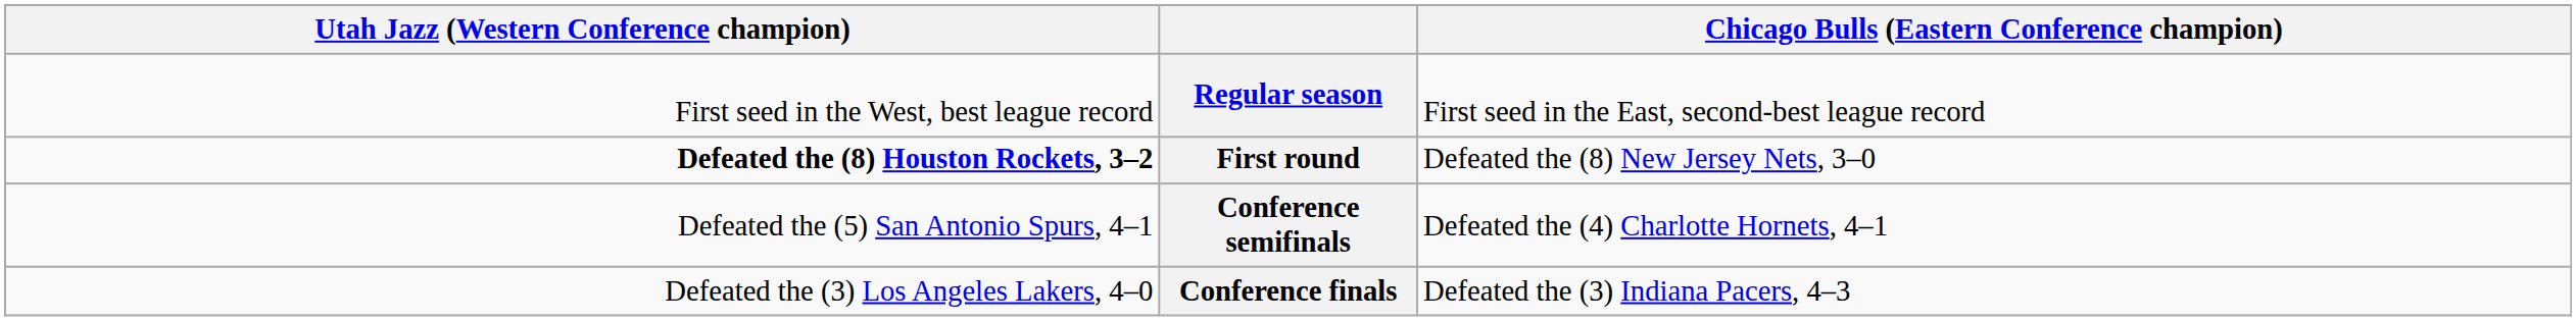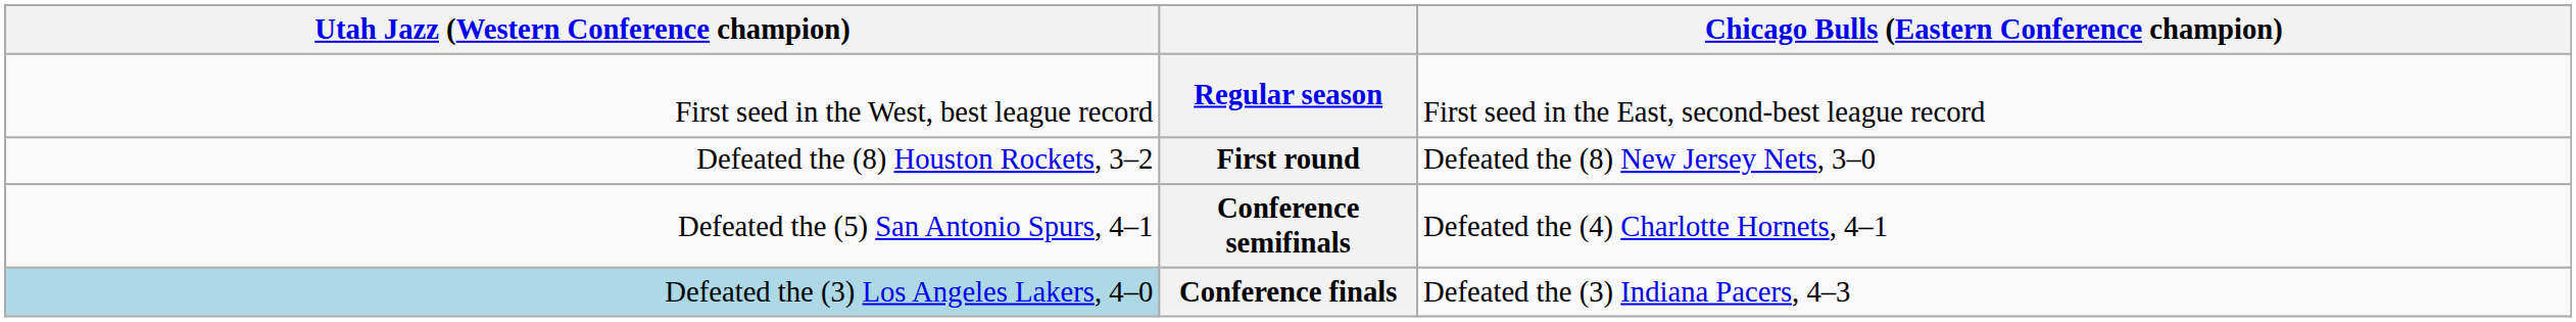First round | column 1: bold -> normal
Conference finals | column 1: no background -> lightblue background
